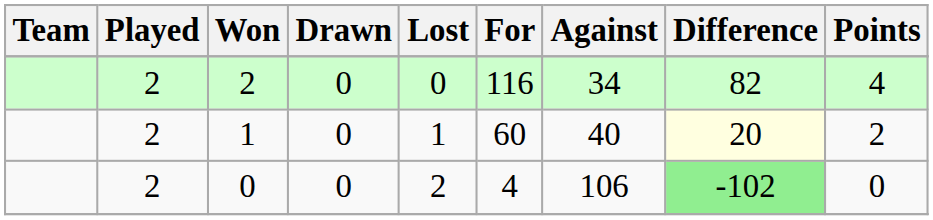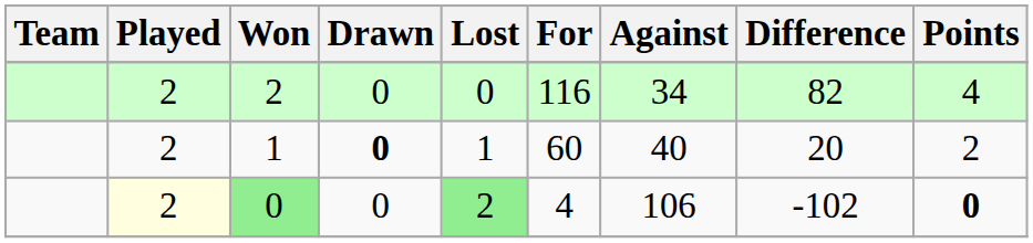row 3 | Drawn: normal -> bold
row 3 | Difference: lightyellow background -> no background
row 4 | Played: no background -> lightyellow background
row 4 | Won: no background -> lightgreen background
row 4 | Lost: no background -> lightgreen background
row 4 | Difference: lightgreen background -> no background
row 4 | Points: normal -> bold
